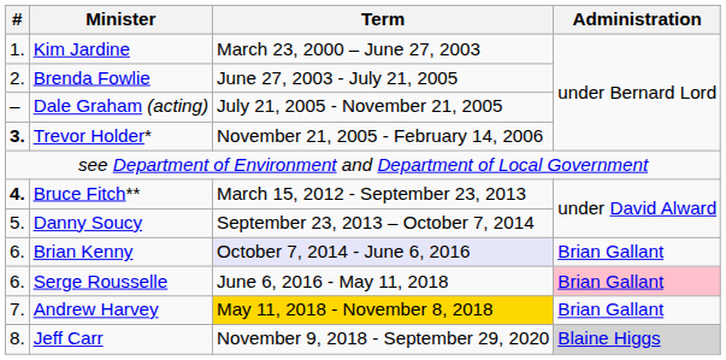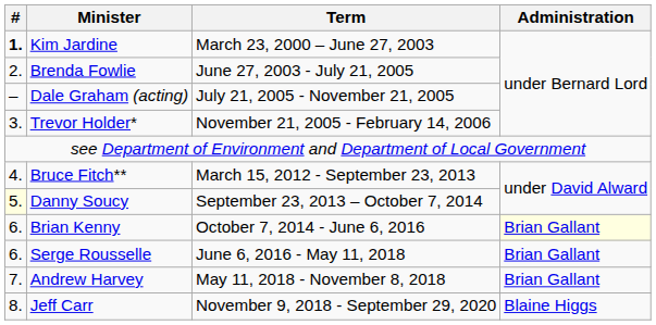Kim Jardine | #: normal -> bold
Trevor Holder* | #: bold -> normal
Bruce Fitch** | #: bold -> normal
Danny Soucy | #: no background -> lightyellow background
Brian Kenny | Term: lavender background -> no background
Brian Kenny | Administration: no background -> lightyellow background
Serge Rousselle | Administration: pink background -> no background
Andrew Harvey | Term: gold background -> no background
Jeff Carr | Administration: lightgrey background -> no background
